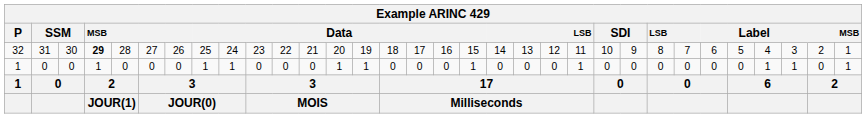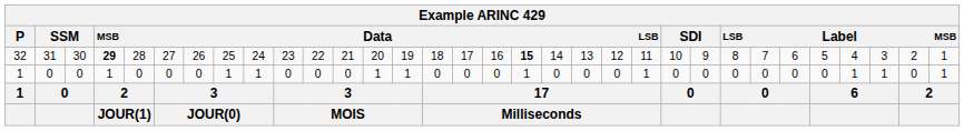32 | column 18: normal -> bold
